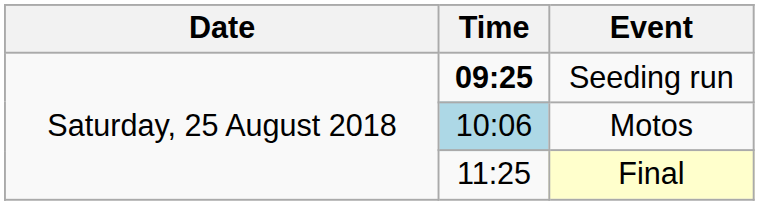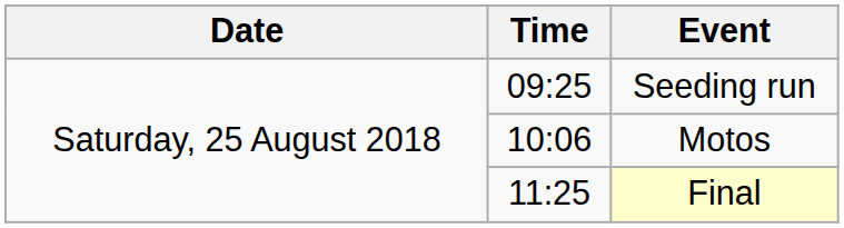Seeding run | Time: bold -> normal
Motos | Time: lightblue background -> no background
